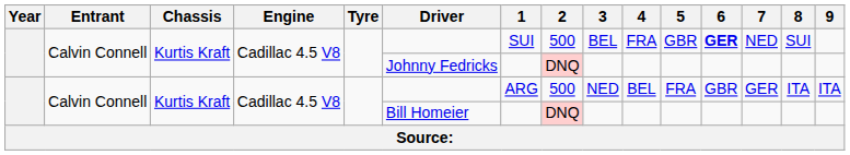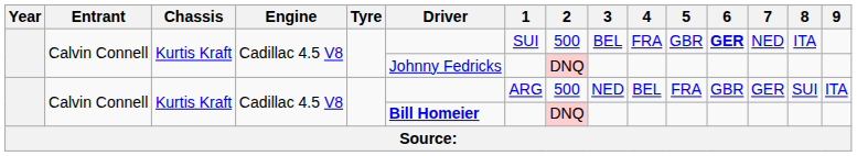row 2 | 8: SUI -> ITA
row 4 | 8: ITA -> SUI
row 5 | Driver: normal -> bold
